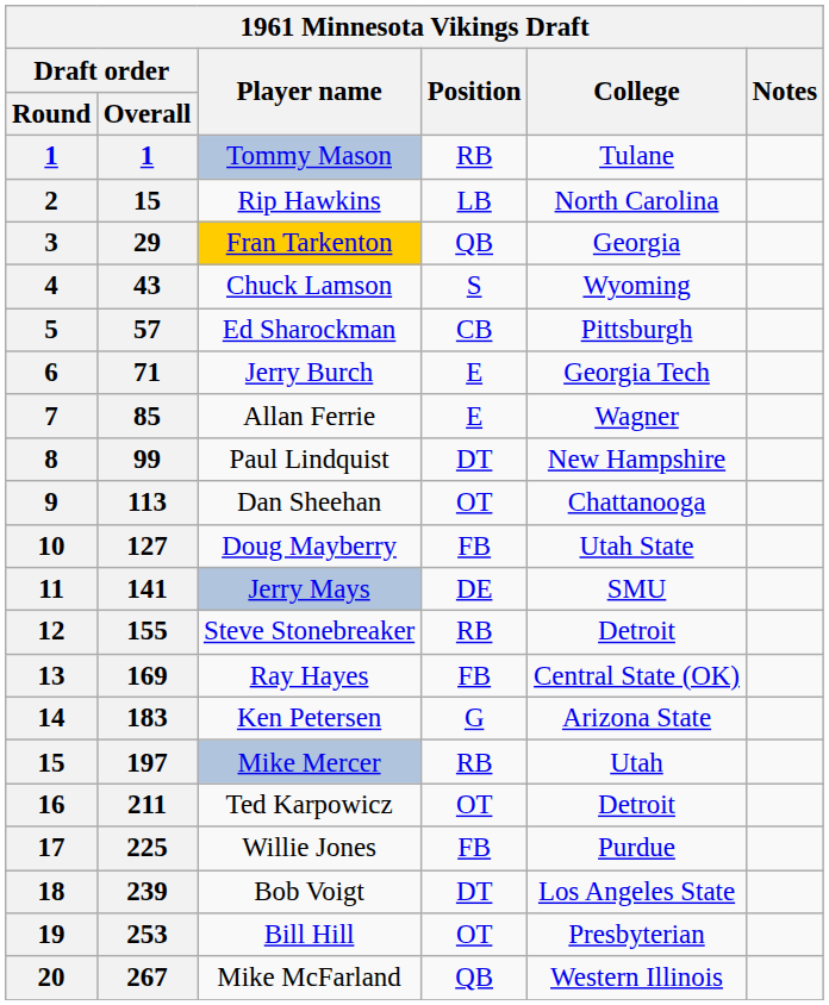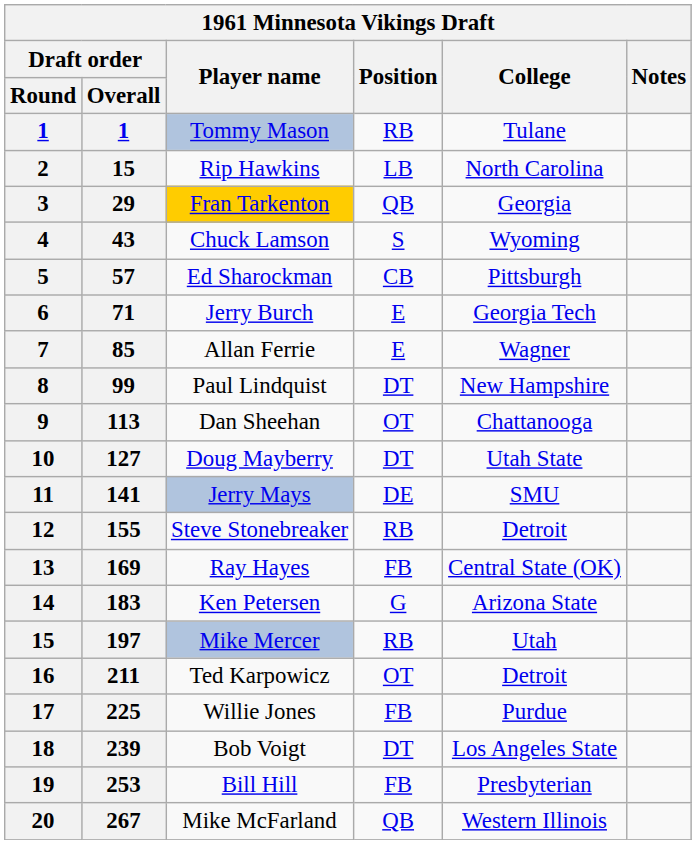Doug Mayberry | Position: FB -> DT
Bill Hill | Position: OT -> FB
